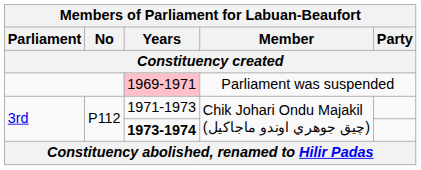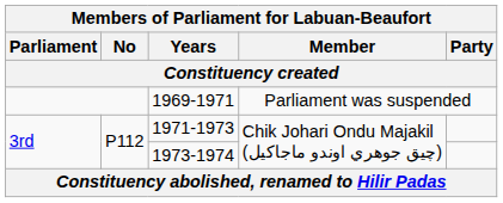1969-1971 | Years: pink background -> no background
1973-1974 | Years: bold -> normal
